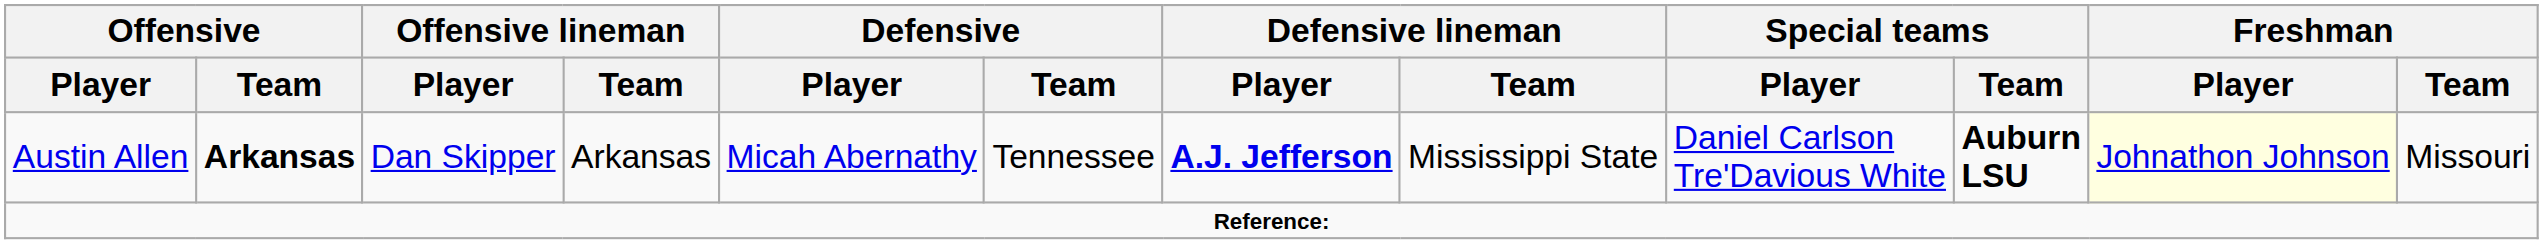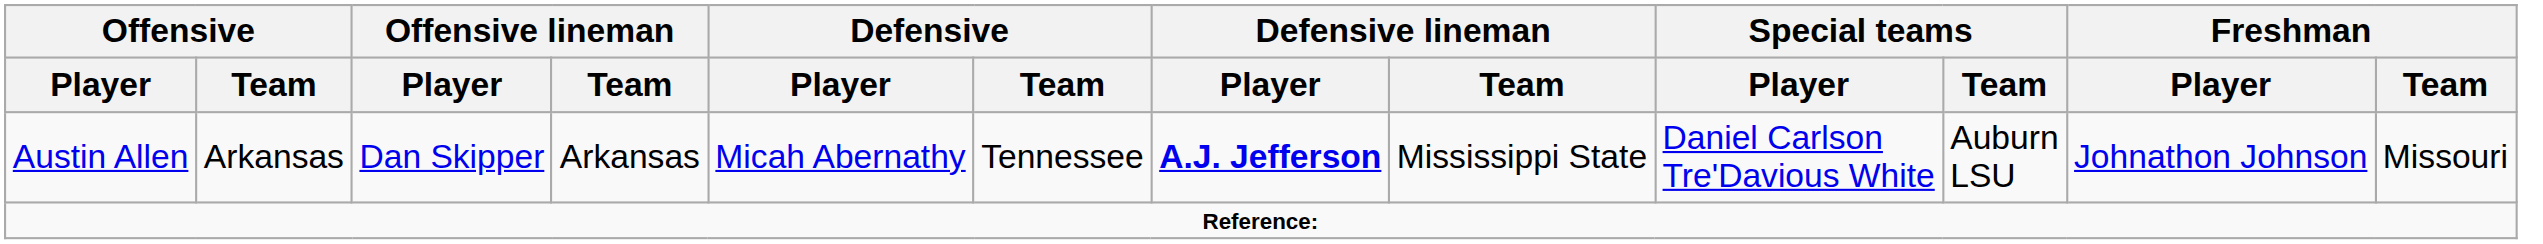Austin Allen | Offensive / Team: bold -> normal
Austin Allen | Special teams / Team: bold -> normal
Austin Allen | Freshman / Player: lightyellow background -> no background
